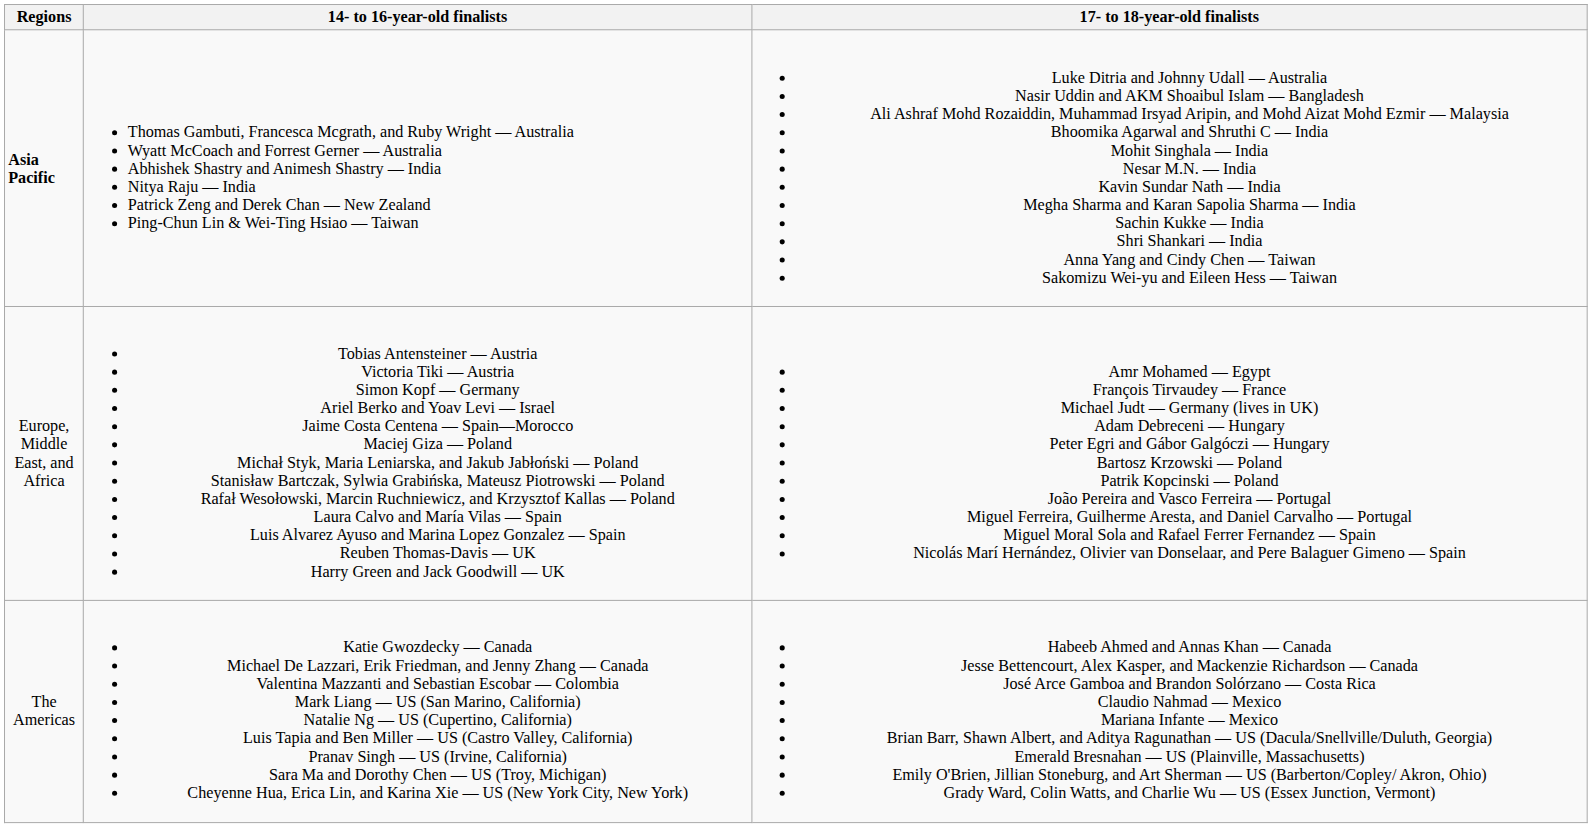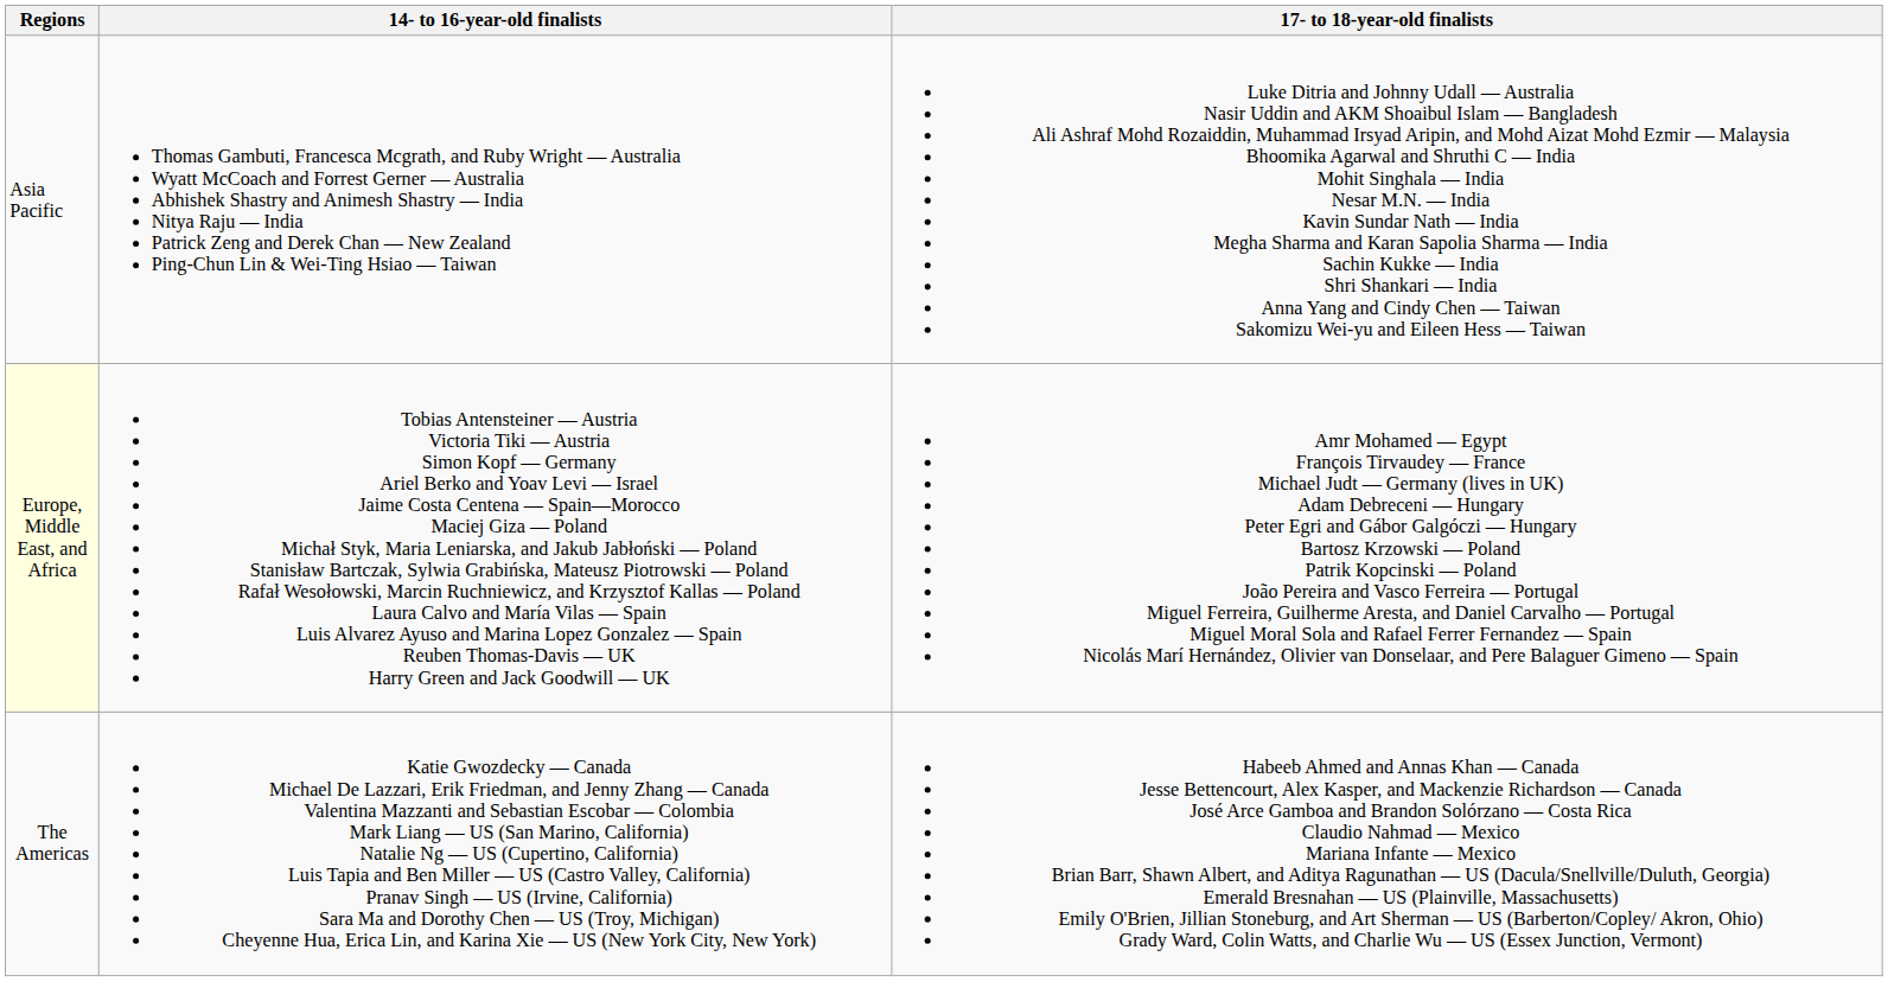Asia Pacific | Regions: bold -> normal
Europe, Middle East, and Africa | Regions: no background -> lightyellow background
